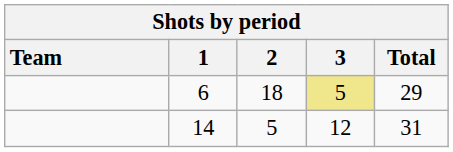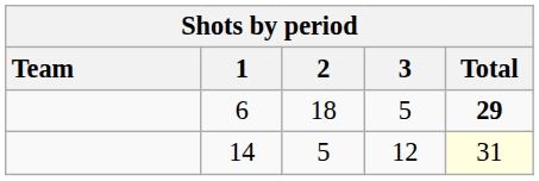6 | 3: khaki background -> no background
6 | Total: normal -> bold
14 | Total: no background -> lightyellow background
